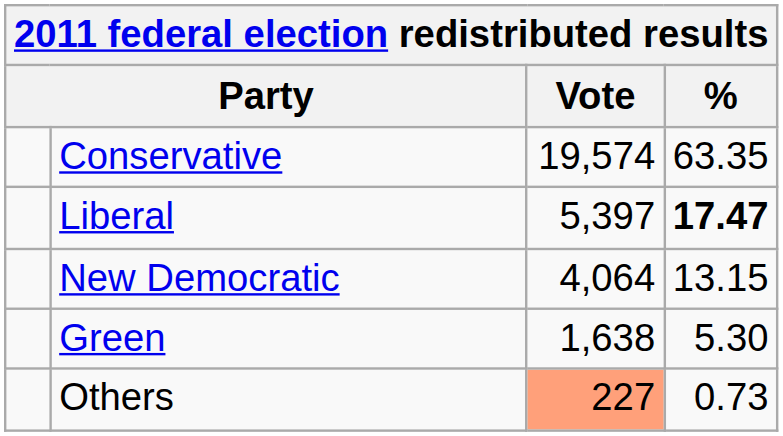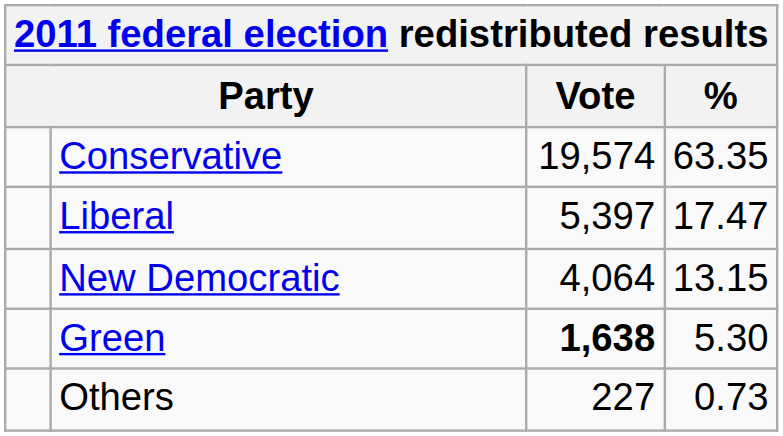Liberal | %: bold -> normal
Green | Vote: normal -> bold
Others | Vote: lightsalmon background -> no background
